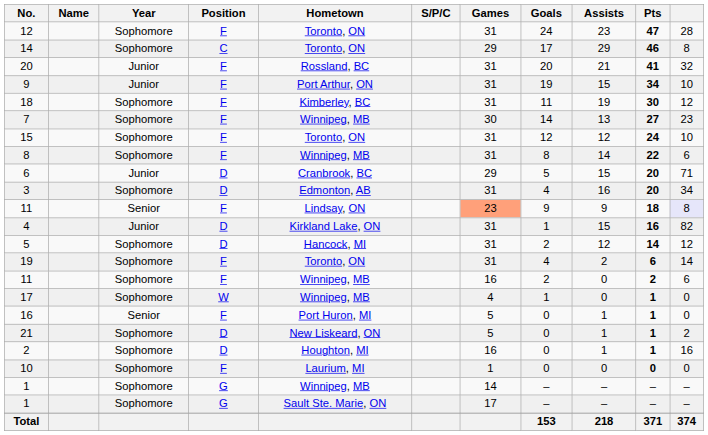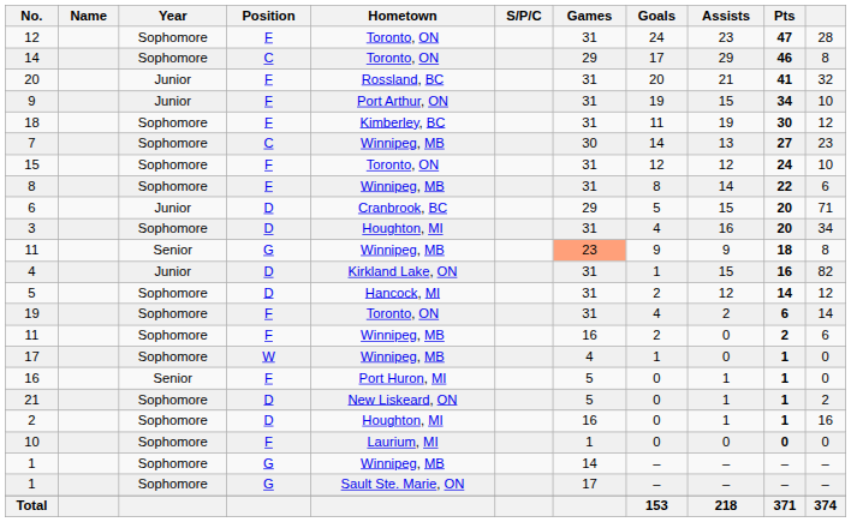7 | Position: F -> C
3 | Hometown: Edmonton, AB -> Houghton, MI
11 / Senior | Position: F -> G
11 / Senior | Hometown: Lindsay, ON -> Winnipeg, MB
11 / Senior | column 11: lavender background -> no background
